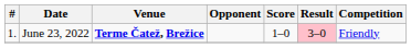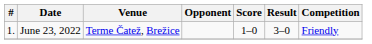June 23, 2022 | Venue: bold -> normal
June 23, 2022 | Result: pink background -> no background
